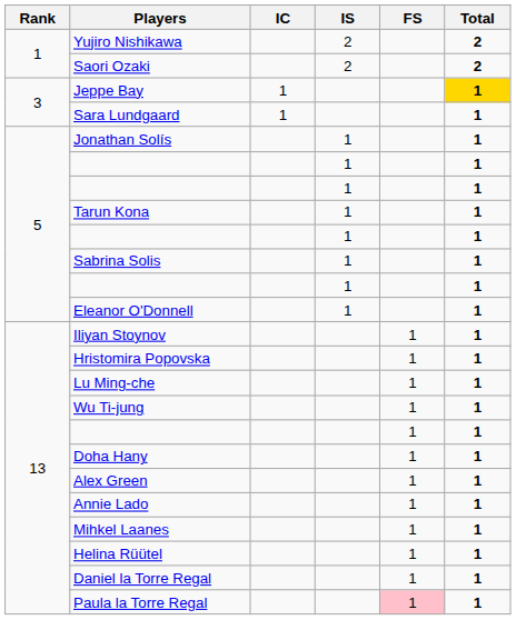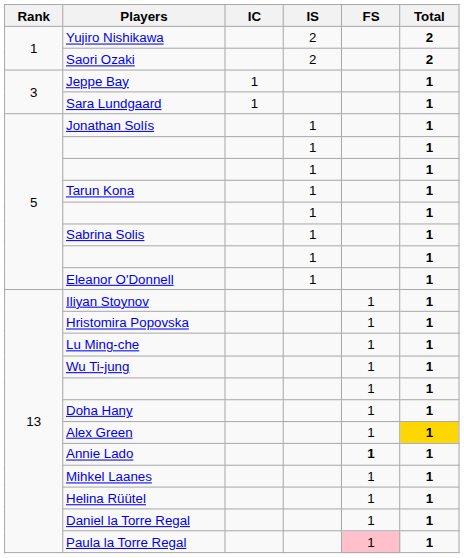Jeppe Bay | Total: gold background -> no background
Alex Green | Total: no background -> gold background
Annie Lado | FS: normal -> bold
